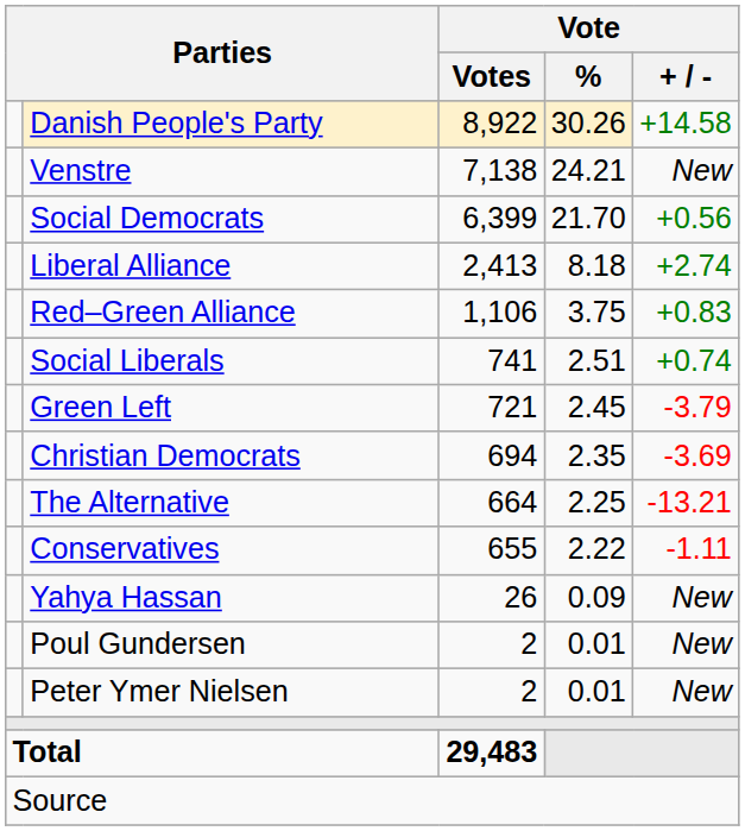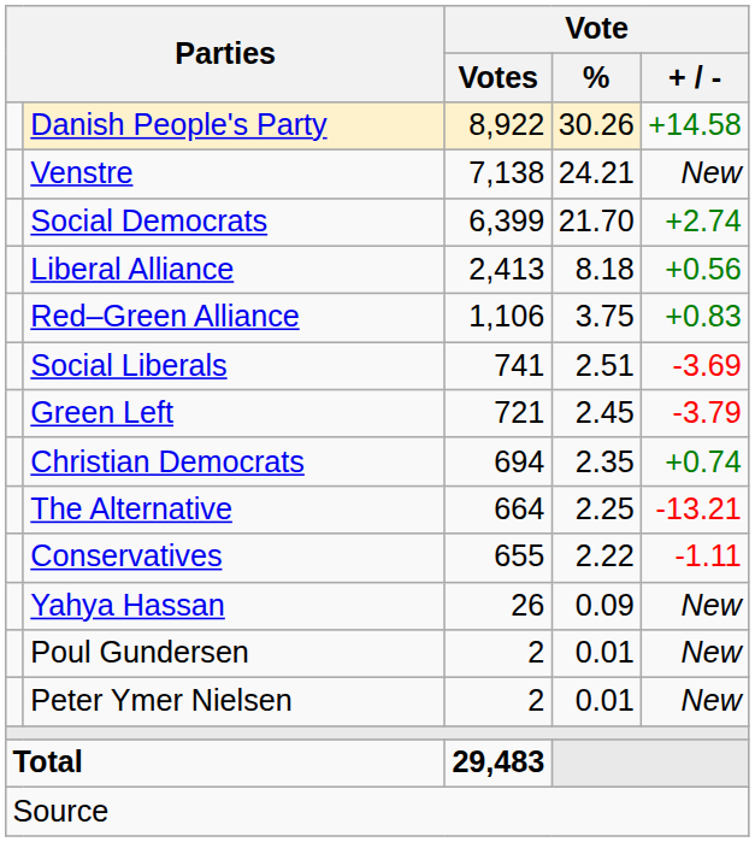Social Democrats | Vote / + / -: +0.56 -> +2.74
Liberal Alliance | Vote / + / -: +2.74 -> +0.56
Social Liberals | Vote / + / -: +0.74 -> -3.69
Christian Democrats | Vote / + / -: -3.69 -> +0.74
